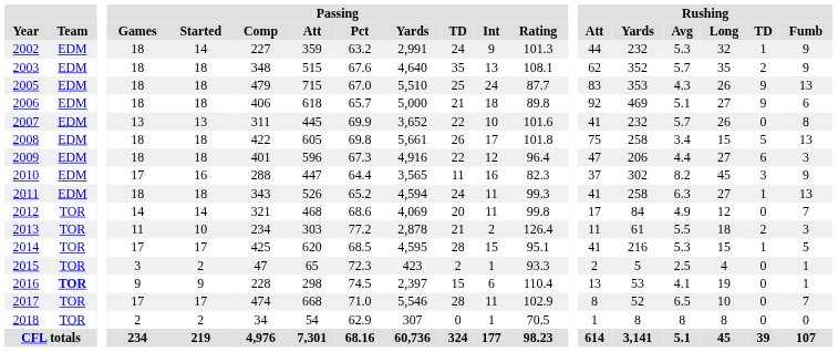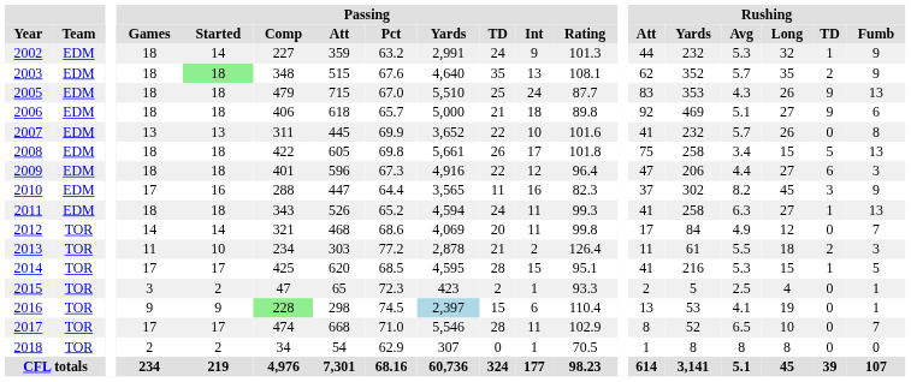2003 | Passing / Started: no background -> lightgreen background
2016 | Team: bold -> normal
2016 | Passing / Comp: no background -> lightgreen background
2016 | Passing / Yards: no background -> lightblue background
